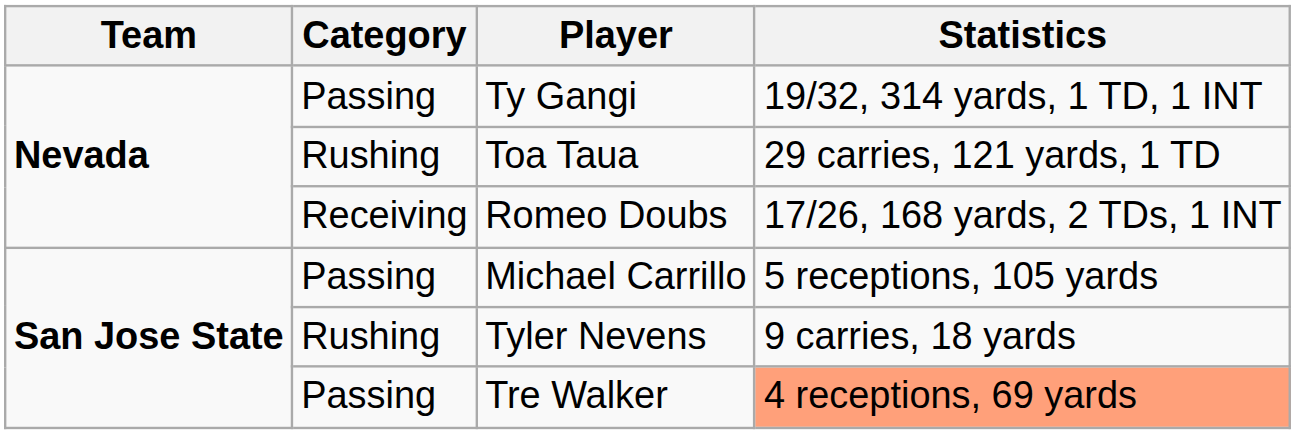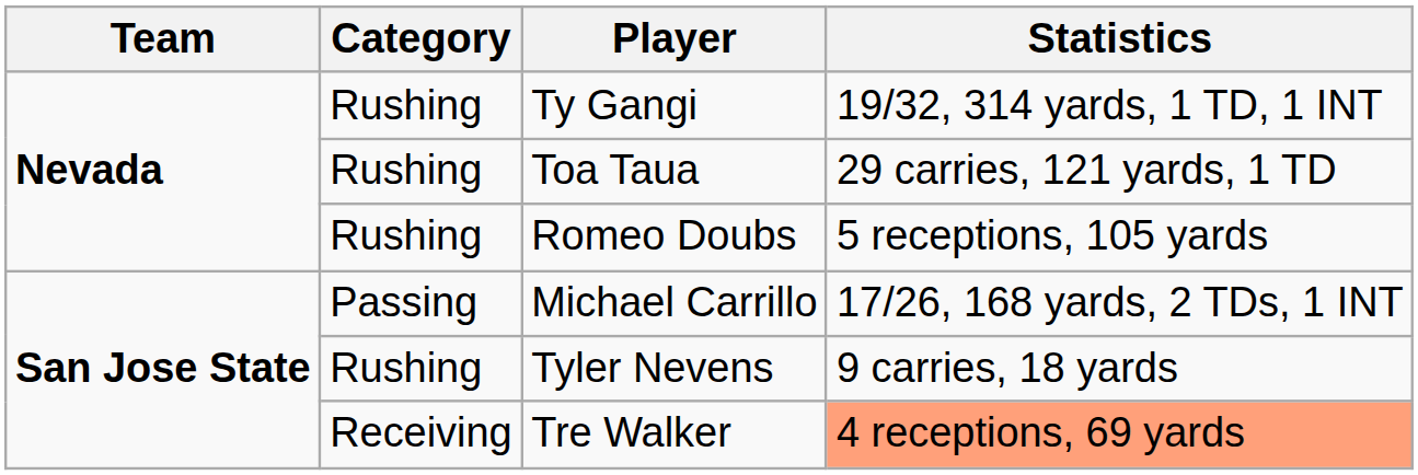Ty Gangi | Category: Passing -> Rushing
Romeo Doubs | Category: Receiving -> Rushing
Romeo Doubs | Statistics: 17/26, 168 yards, 2 TDs, 1 INT -> 5 receptions, 105 yards
Michael Carrillo | Statistics: 5 receptions, 105 yards -> 17/26, 168 yards, 2 TDs, 1 INT
Tre Walker | Category: Passing -> Receiving
